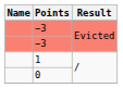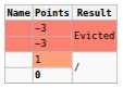1 | Points: no background -> lightsalmon background
0 | Points: normal -> bold
